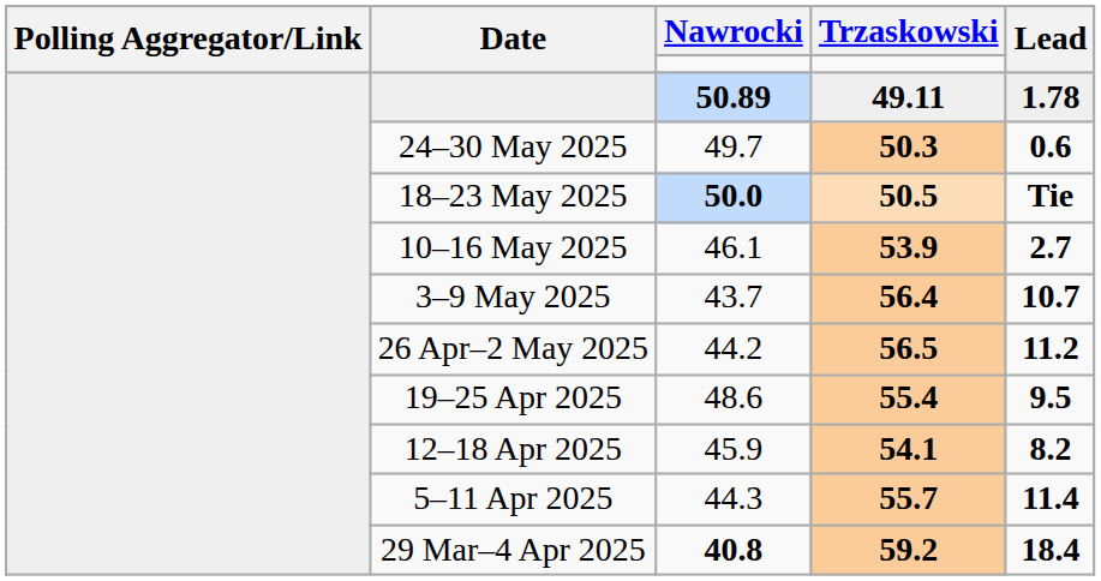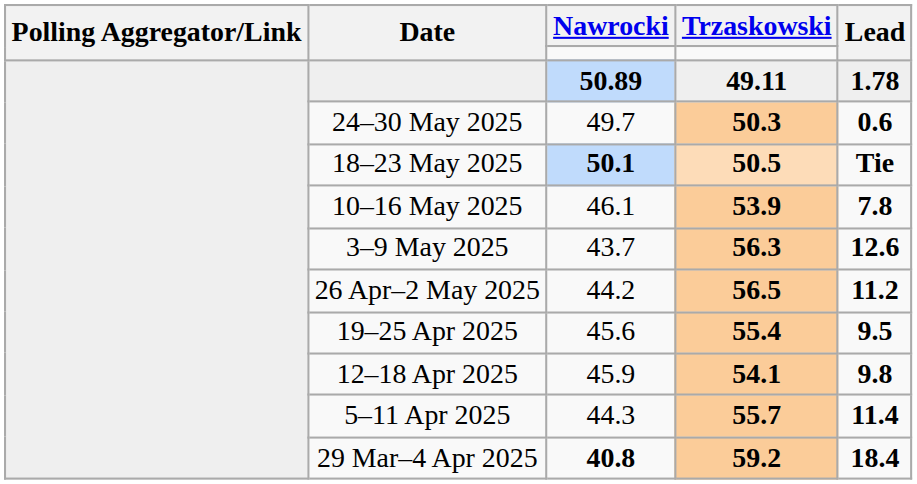18–23 May 2025 | Nawrocki: 50.0 -> 50.1
10–16 May 2025 | Lead: 2.7 -> 7.8
3–9 May 2025 | Trzaskowski: 56.4 -> 56.3
3–9 May 2025 | Lead: 10.7 -> 12.6
19–25 Apr 2025 | Nawrocki: 48.6 -> 45.6
12–18 Apr 2025 | Lead: 8.2 -> 9.8
